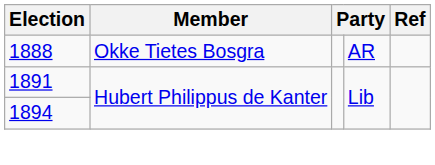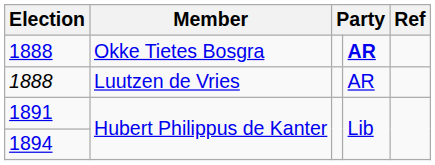1888 / Okke Tietes Bosgra | column 4: normal -> bold
+ row: 1888 | Luutzen de Vries | AR
